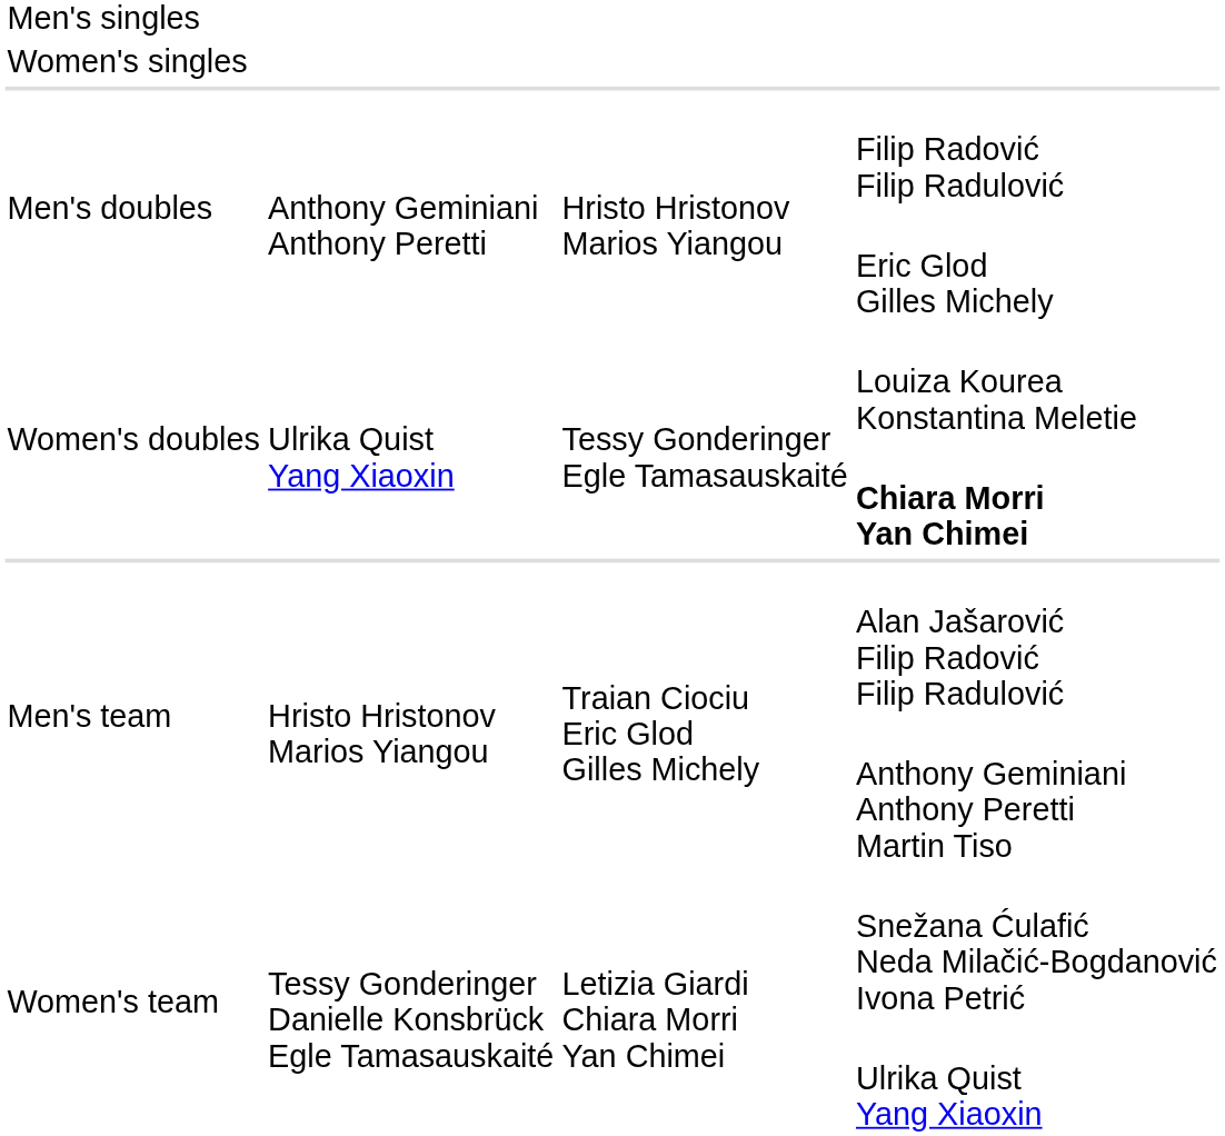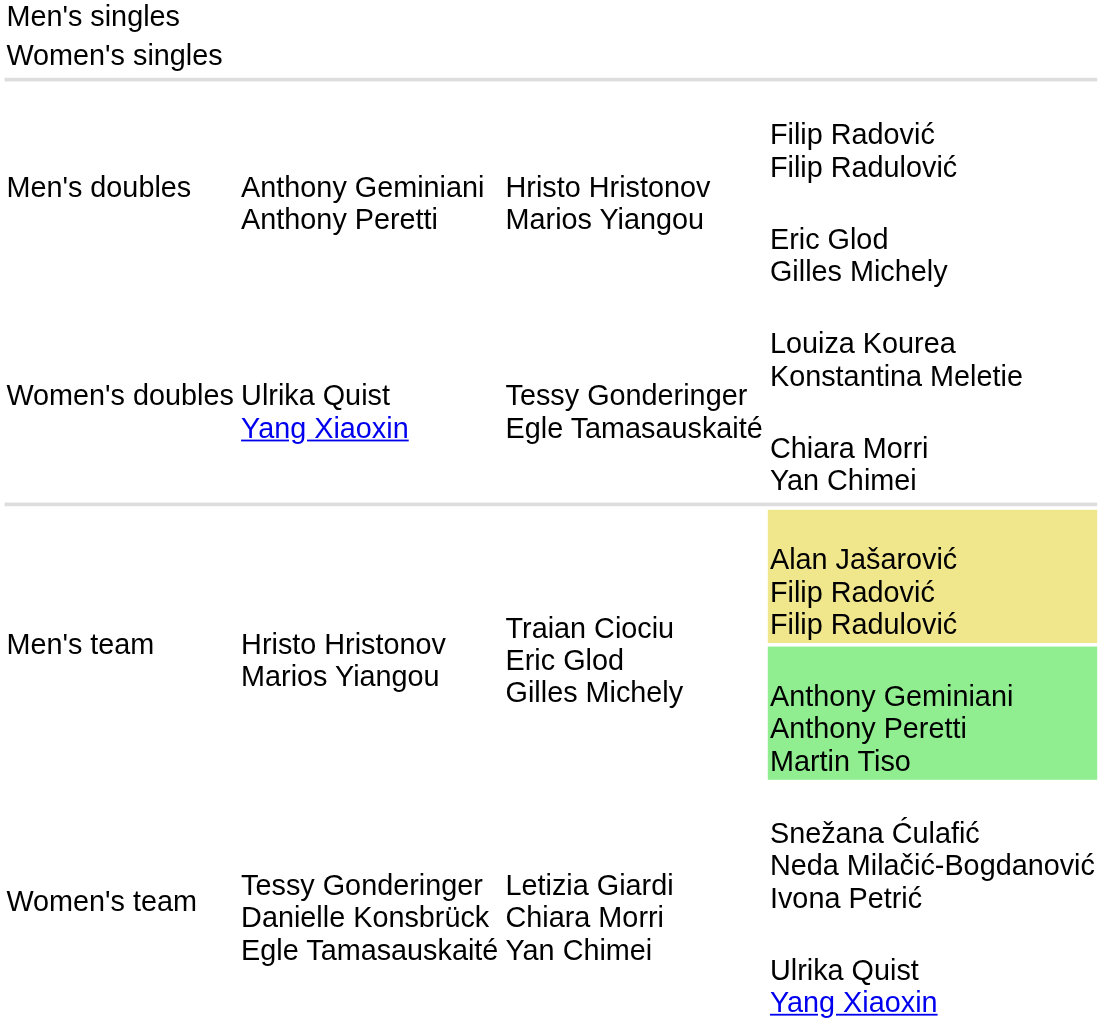Chiara Morri Yan Chimei | column 4: bold -> normal
Alan Jašarović Filip Radović Filip Radulović | column 4: no background -> khaki background
Anthony Geminiani Anthony Peretti Martin Tiso | column 4: no background -> lightgreen background
